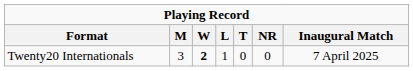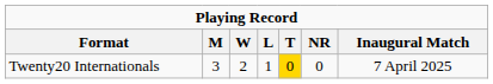Twenty20 Internationals | W: bold -> normal
Twenty20 Internationals | T: no background -> gold background
